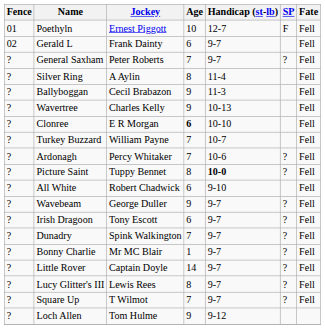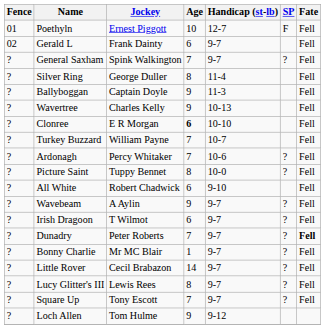General Saxham | Jockey: Peter Roberts -> Spink Walkington
Silver Ring | Jockey: A Aylin -> George Duller
Ballyboggan | Jockey: Cecil Brabazon -> Captain Doyle
Picture Saint | Handicap (st-lb): bold -> normal
Wavebeam | Jockey: George Duller -> A Aylin
Irish Dragoon | Jockey: Tony Escott -> T Wilmot
Dunadry | Jockey: Spink Walkington -> Peter Roberts
Dunadry | Fate: normal -> bold
Little Rover | Jockey: Captain Doyle -> Cecil Brabazon
Square Up | Jockey: T Wilmot -> Tony Escott
